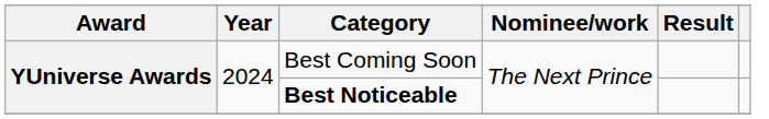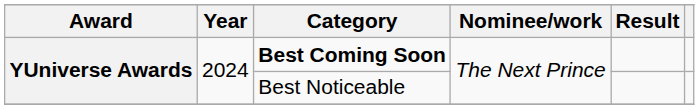Best Coming Soon | Category: normal -> bold
Best Noticeable | Category: bold -> normal
